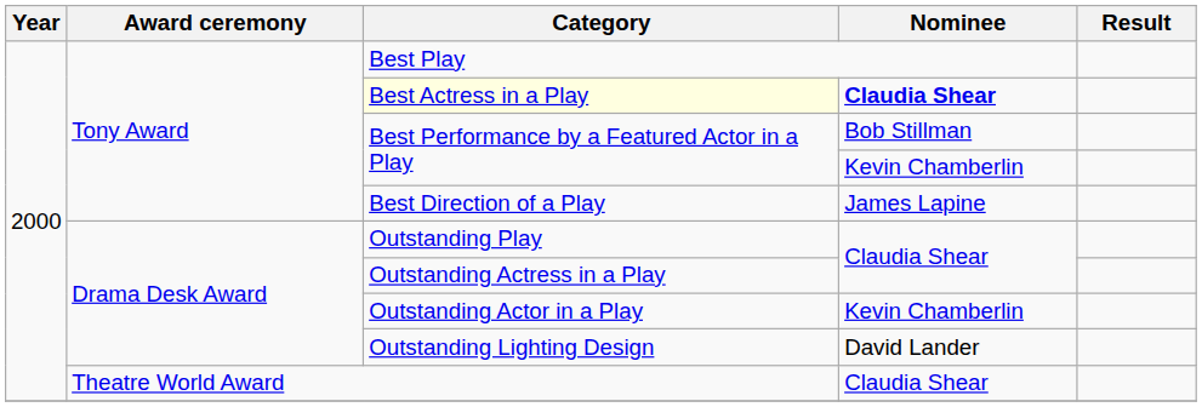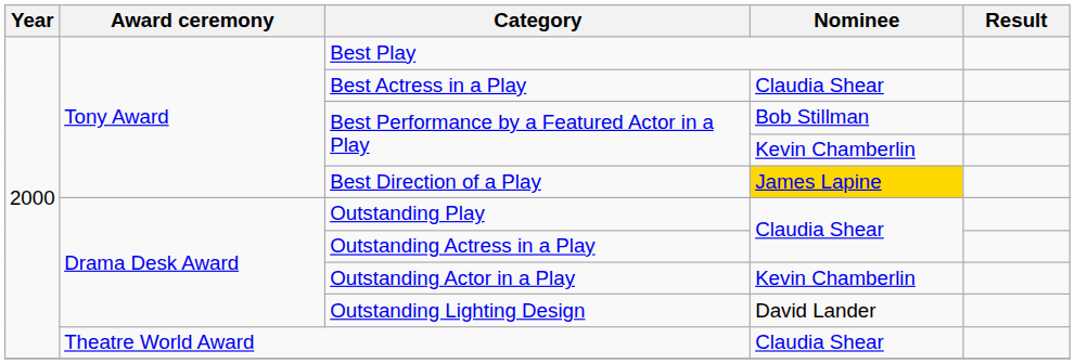Best Actress in a Play | Category: lightyellow background -> no background
Best Actress in a Play | Nominee: bold -> normal
Best Direction of a Play | Nominee: no background -> gold background
